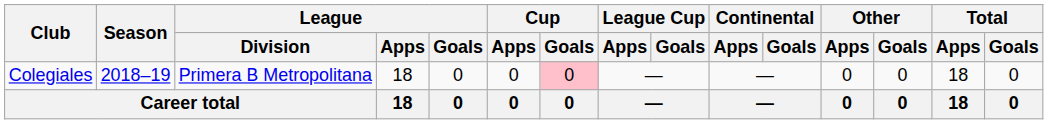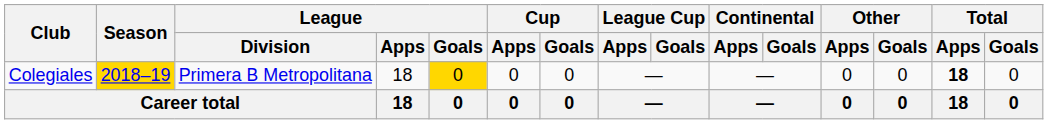Colegiales | Season: no background -> gold background
Colegiales | League / Goals: no background -> gold background
Colegiales | Cup / Goals: pink background -> no background
Colegiales | Total / Apps: normal -> bold
